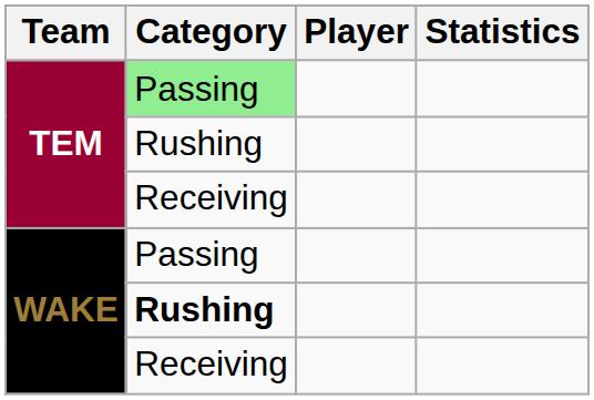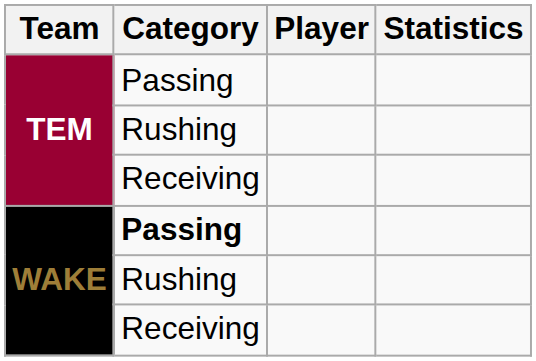TEM / Passing | Category: lightgreen background -> no background
WAKE / Passing | Category: normal -> bold
WAKE / Rushing | Category: bold -> normal
